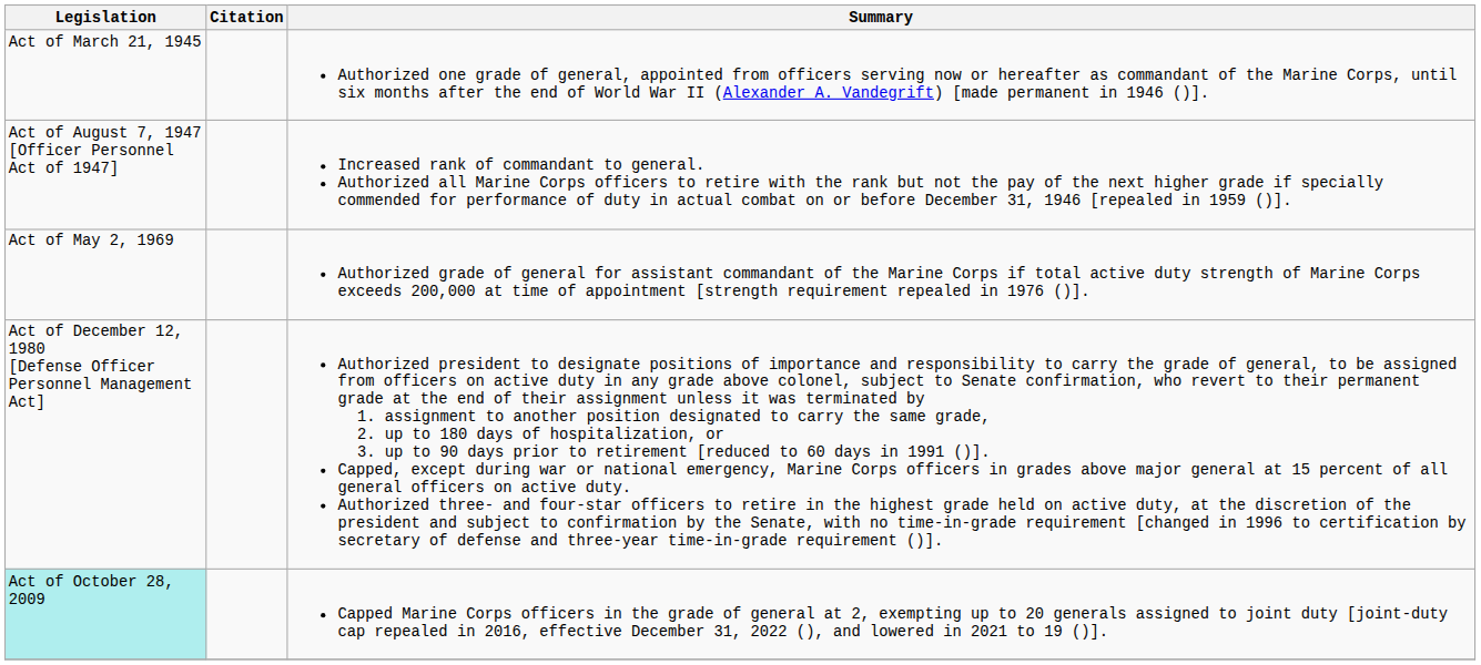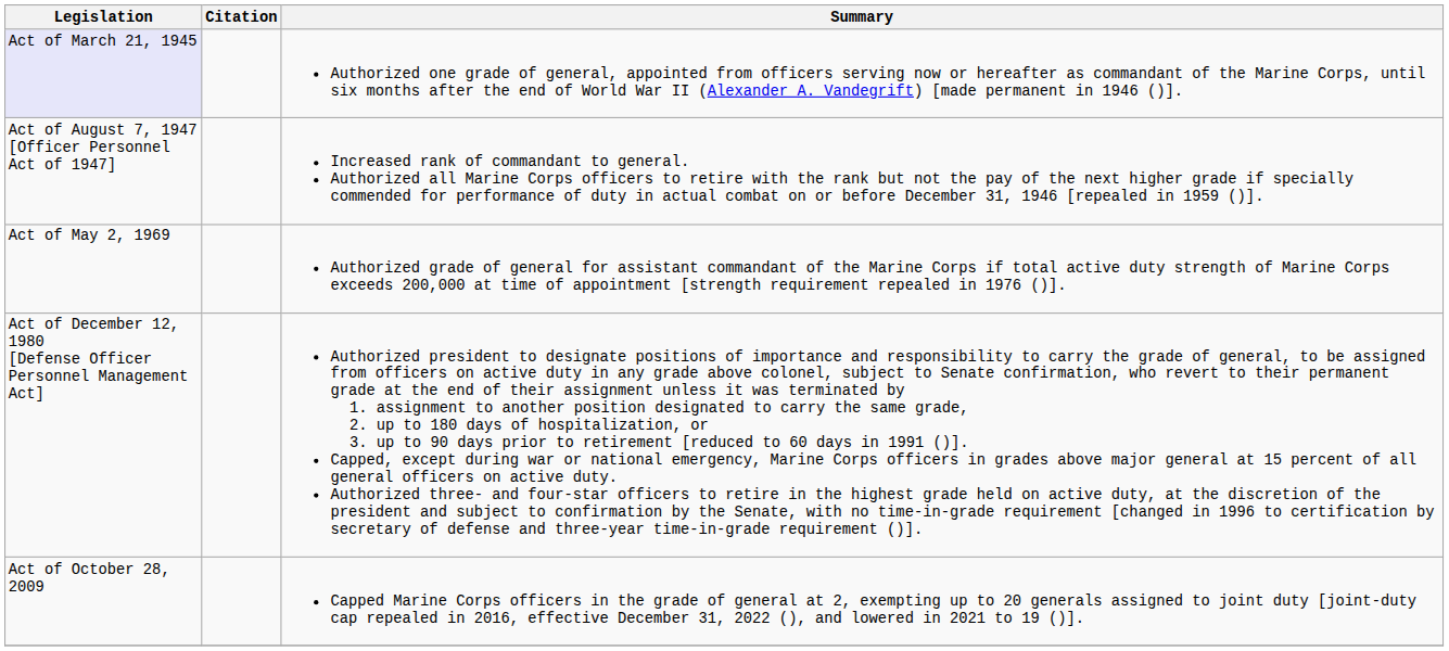Act of March 21, 1945 | Legislation: no background -> lavender background
Act of October 28, 2009 | Legislation: paleturquoise background -> no background
